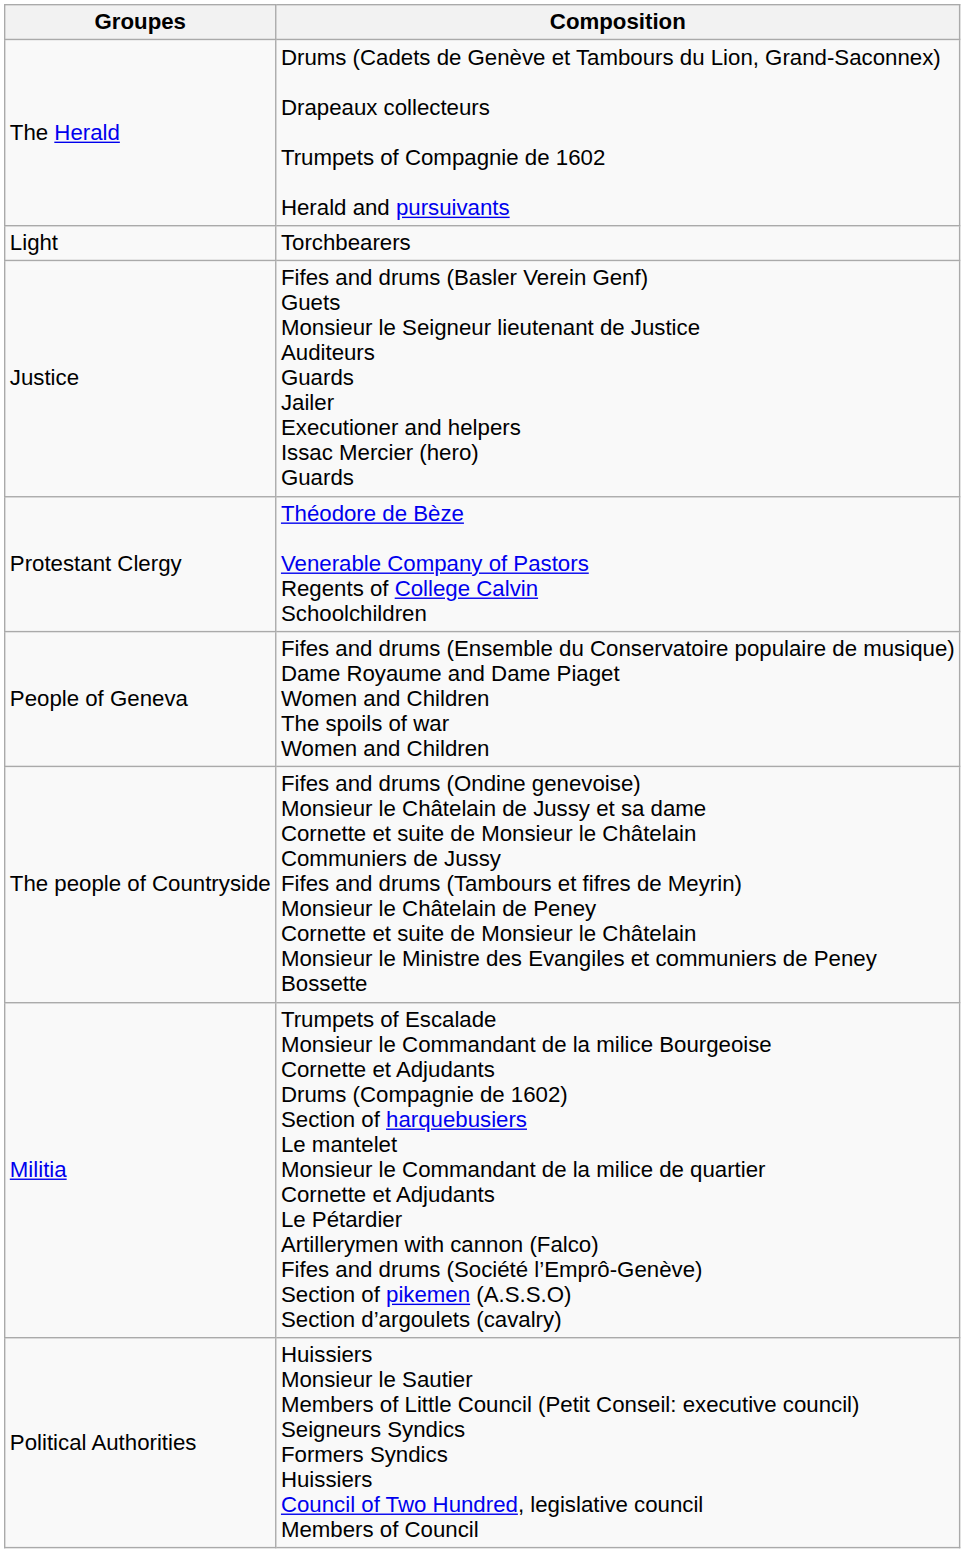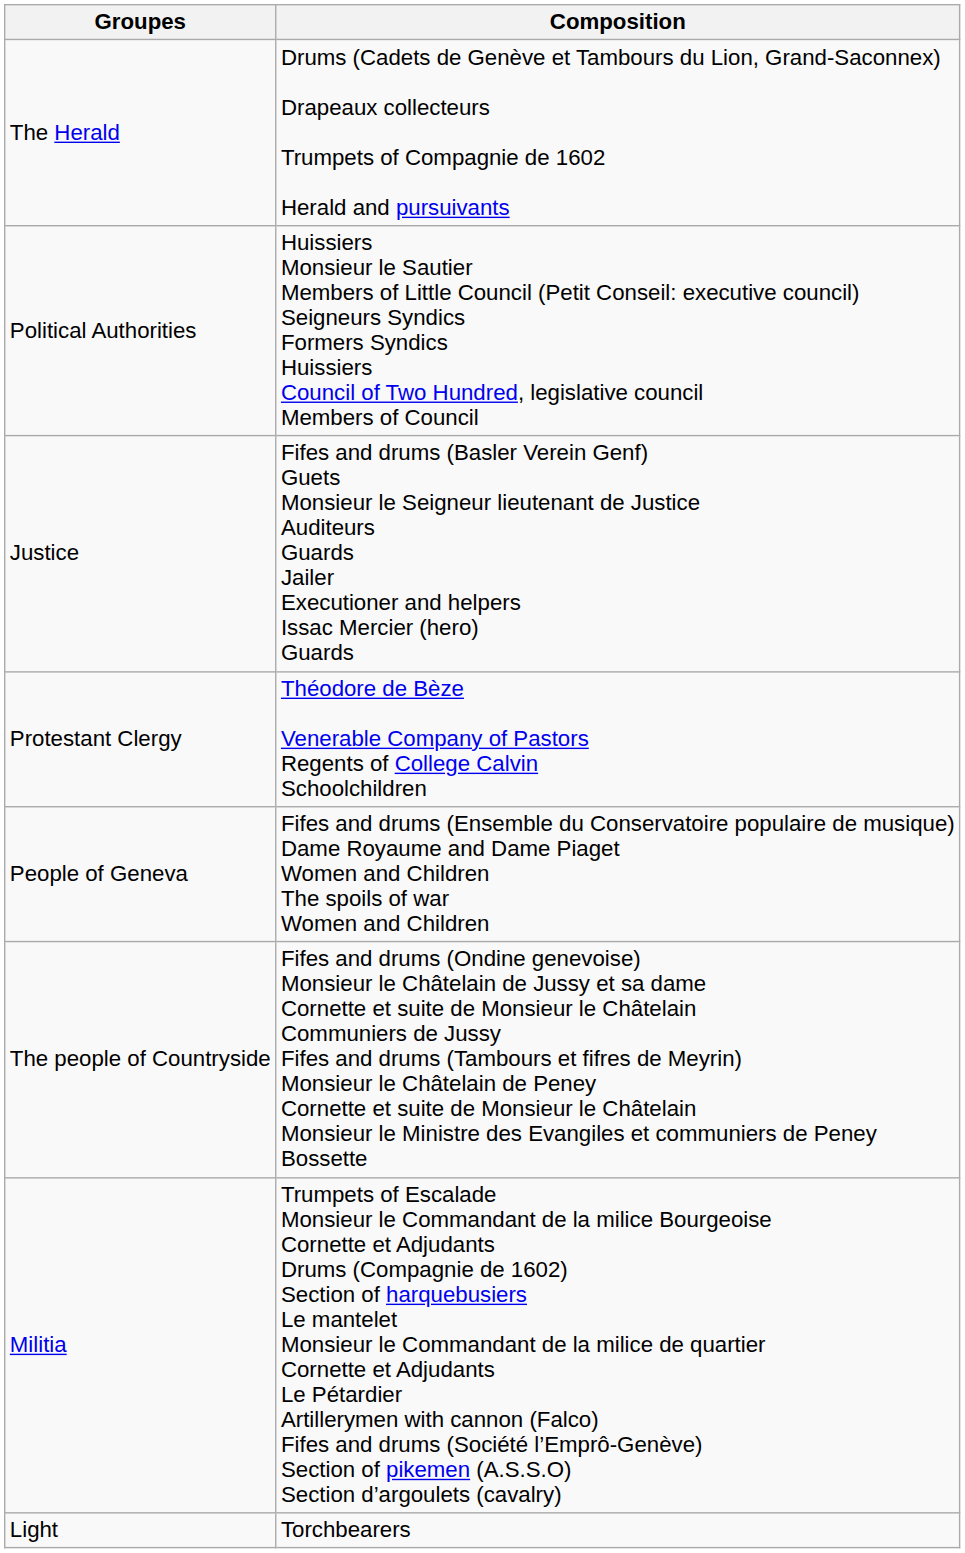rows swapped: Political Authorities <-> Light
